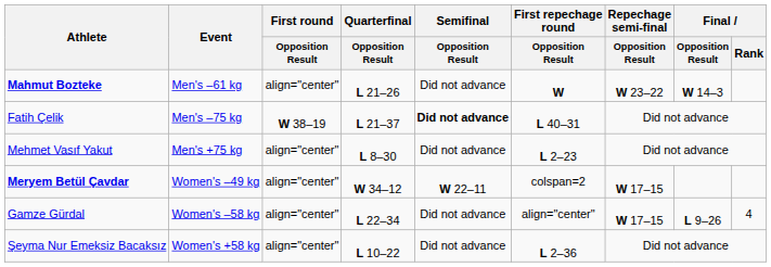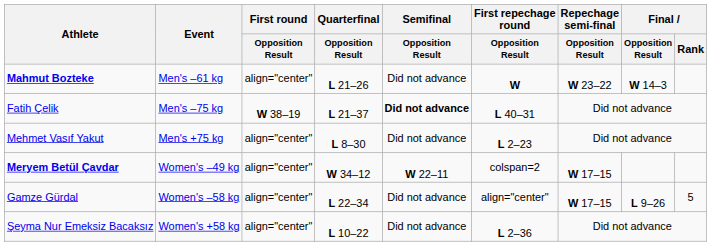Gamze Gürdal | Final / Rank: 4 -> 5
